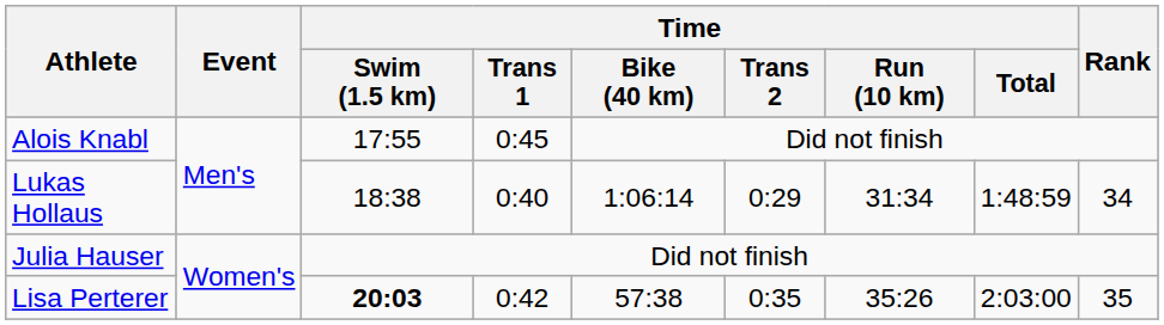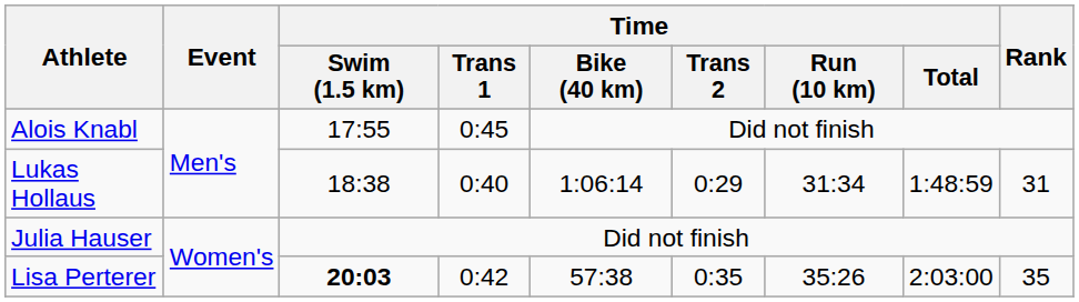Lukas Hollaus | Rank: 34 -> 31
